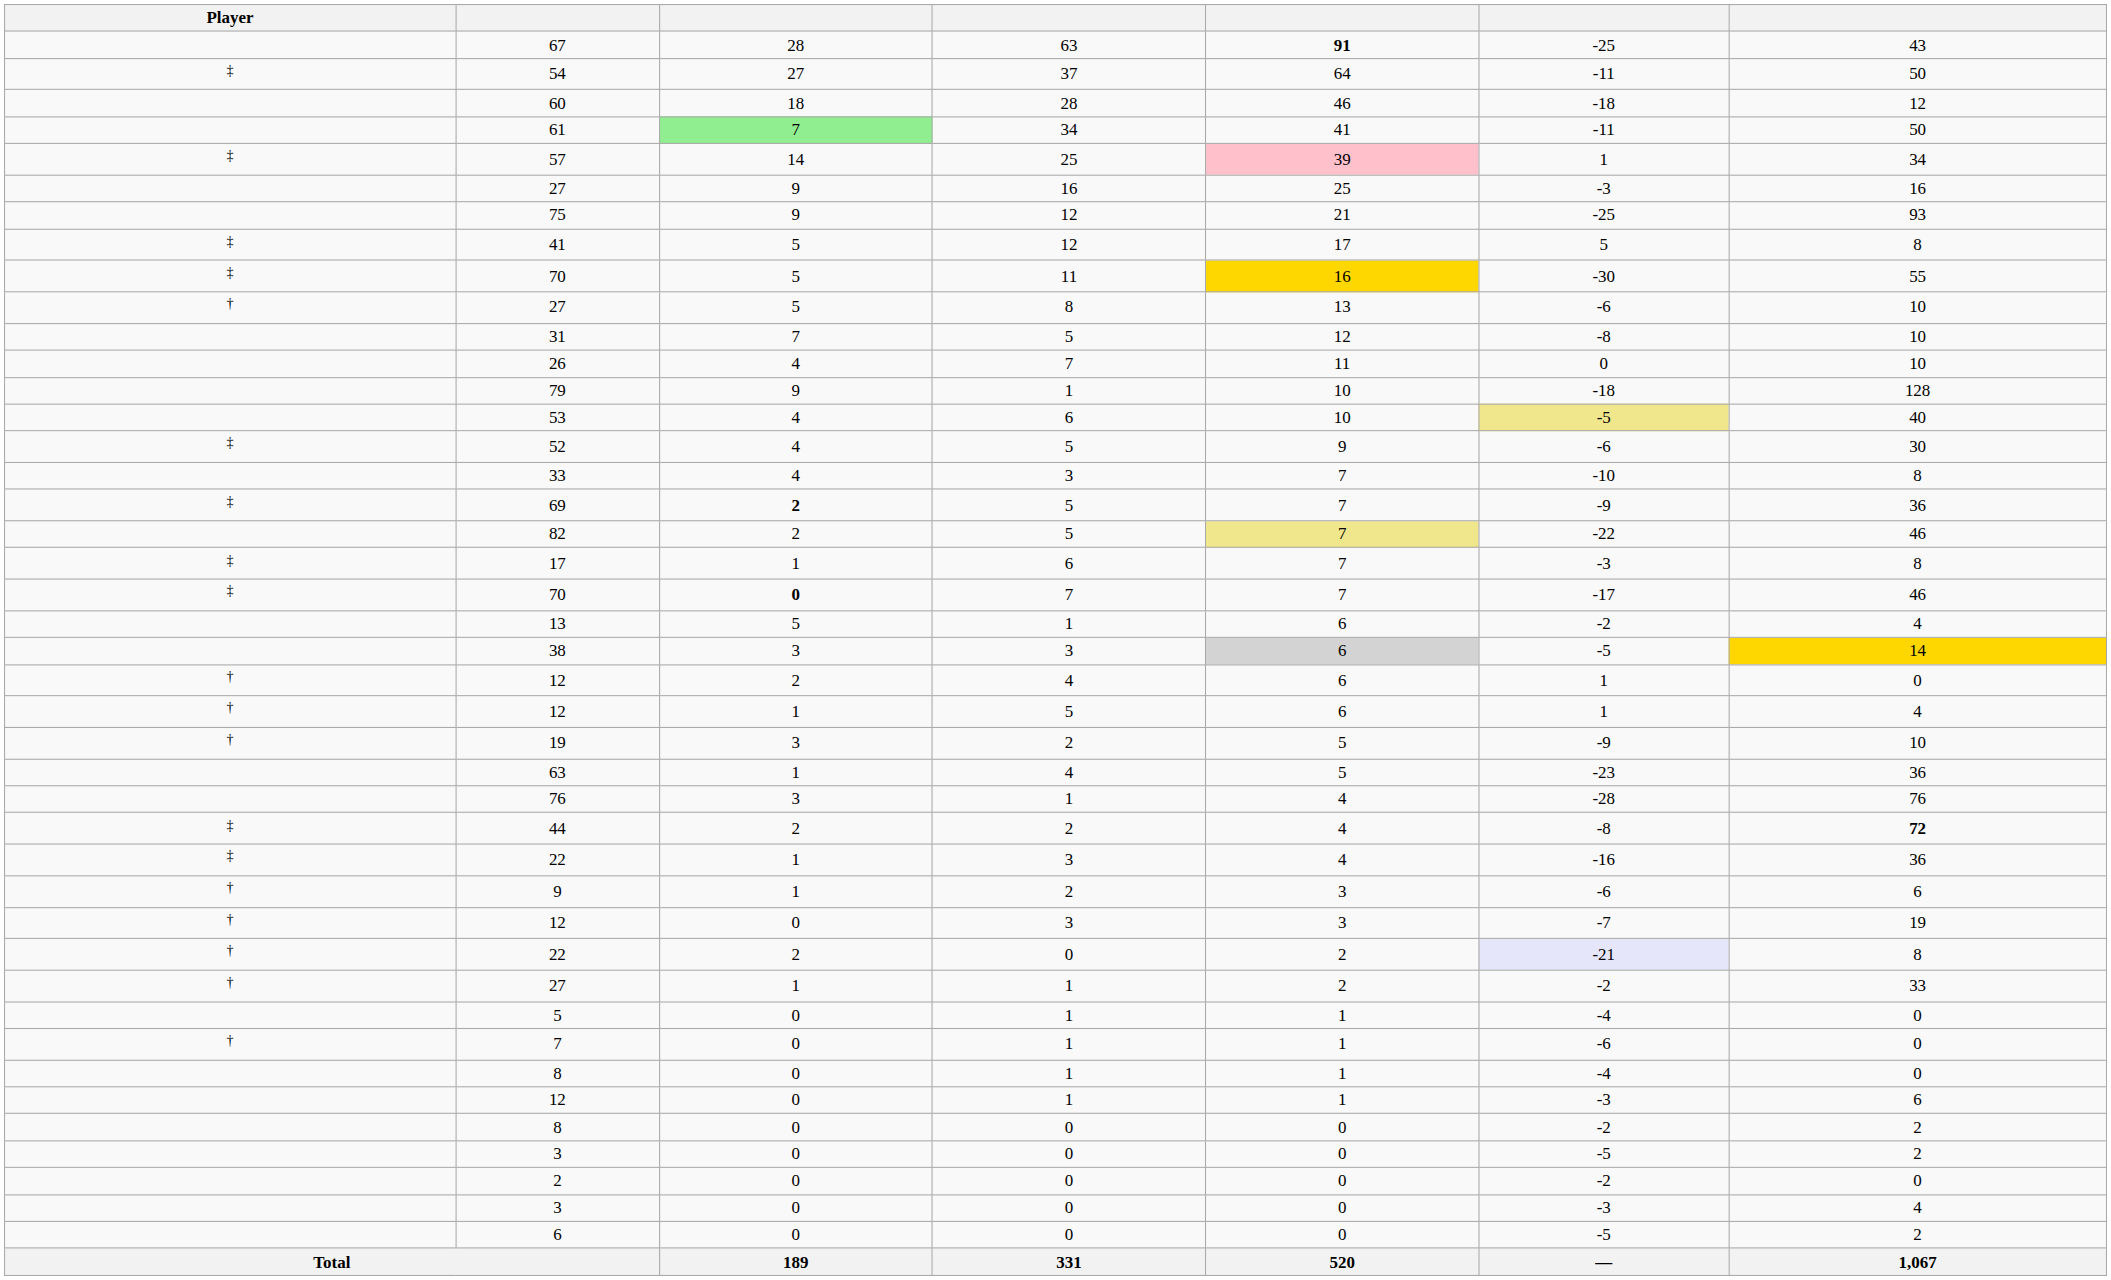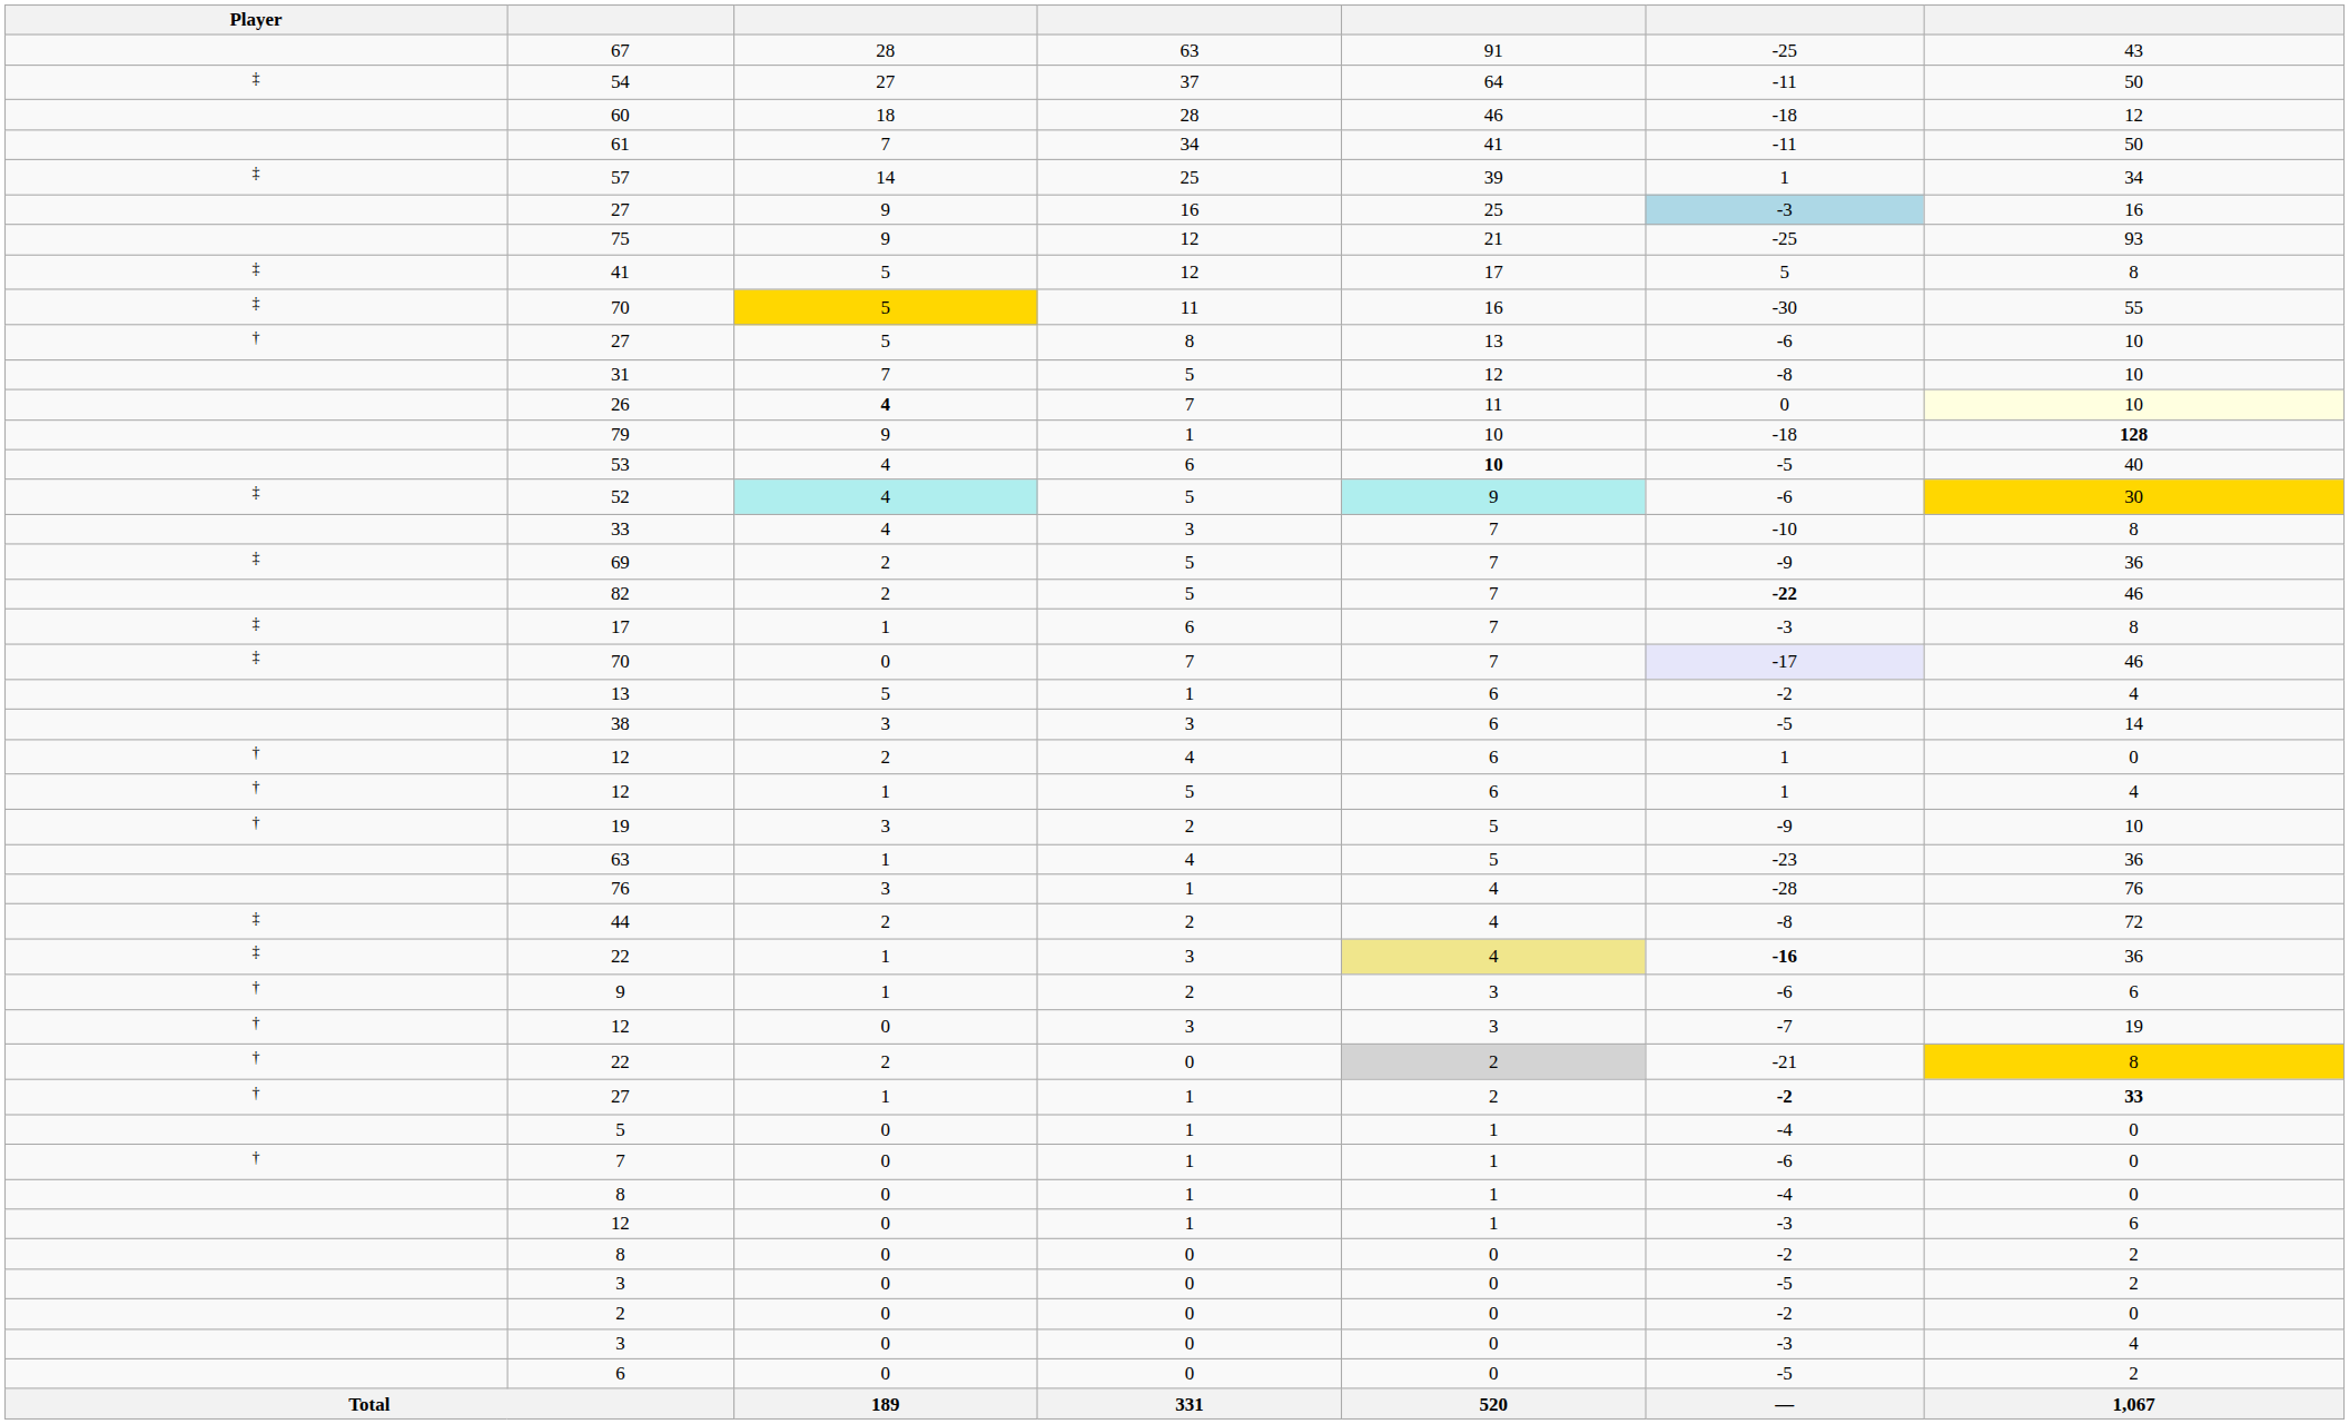67 | column 5: bold -> normal
61 | column 3: lightgreen background -> no background
57 | column 5: pink background -> no background
27 / 16 | column 6: no background -> lightblue background
70 / 11 | column 3: no background -> gold background
70 / 11 | column 5: gold background -> no background
26 | column 3: normal -> bold
26 | column 7: no background -> lightyellow background
79 | column 7: normal -> bold
53 | column 5: normal -> bold
53 | column 6: khaki background -> no background
52 | column 3: no background -> paleturquoise background
52 | column 5: no background -> paleturquoise background
52 | column 7: no background -> gold background
69 | column 3: bold -> normal
82 | column 5: khaki background -> no background
82 | column 6: normal -> bold
70 / 7 | column 3: bold -> normal
70 / 7 | column 6: no background -> lavender background
38 | column 5: lightgrey background -> no background
38 | column 7: gold background -> no background
44 | column 7: bold -> normal
22 / 3 | column 5: no background -> khaki background
22 / 3 | column 6: normal -> bold
22 / 0 | column 5: no background -> lightgrey background
22 / 0 | column 6: lavender background -> no background
22 / 0 | column 7: no background -> gold background
27 / 1 | column 6: normal -> bold
27 / 1 | column 7: normal -> bold
